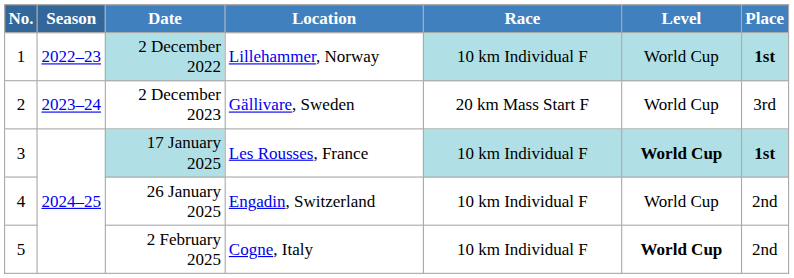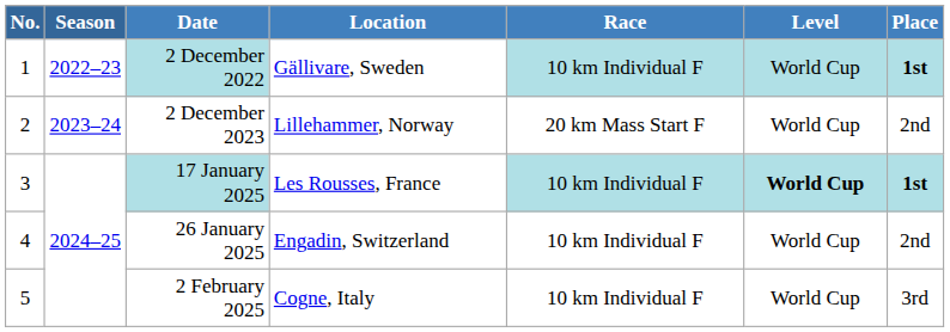2 December 2022 | Location: Lillehammer, Norway -> Gällivare, Sweden
2 December 2023 | Location: Gällivare, Sweden -> Lillehammer, Norway
2 December 2023 | Place: 3rd -> 2nd
2 February 2025 | Level: bold -> normal
2 February 2025 | Place: 2nd -> 3rd
